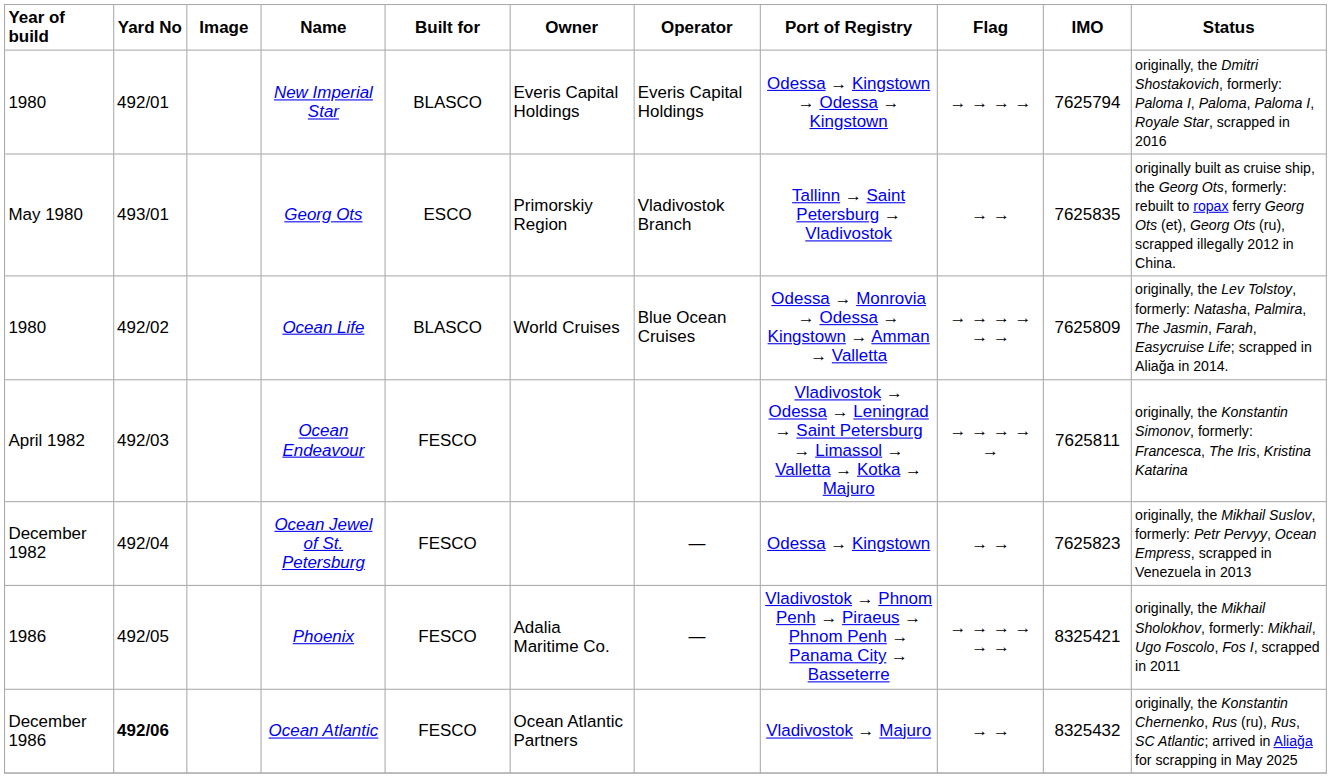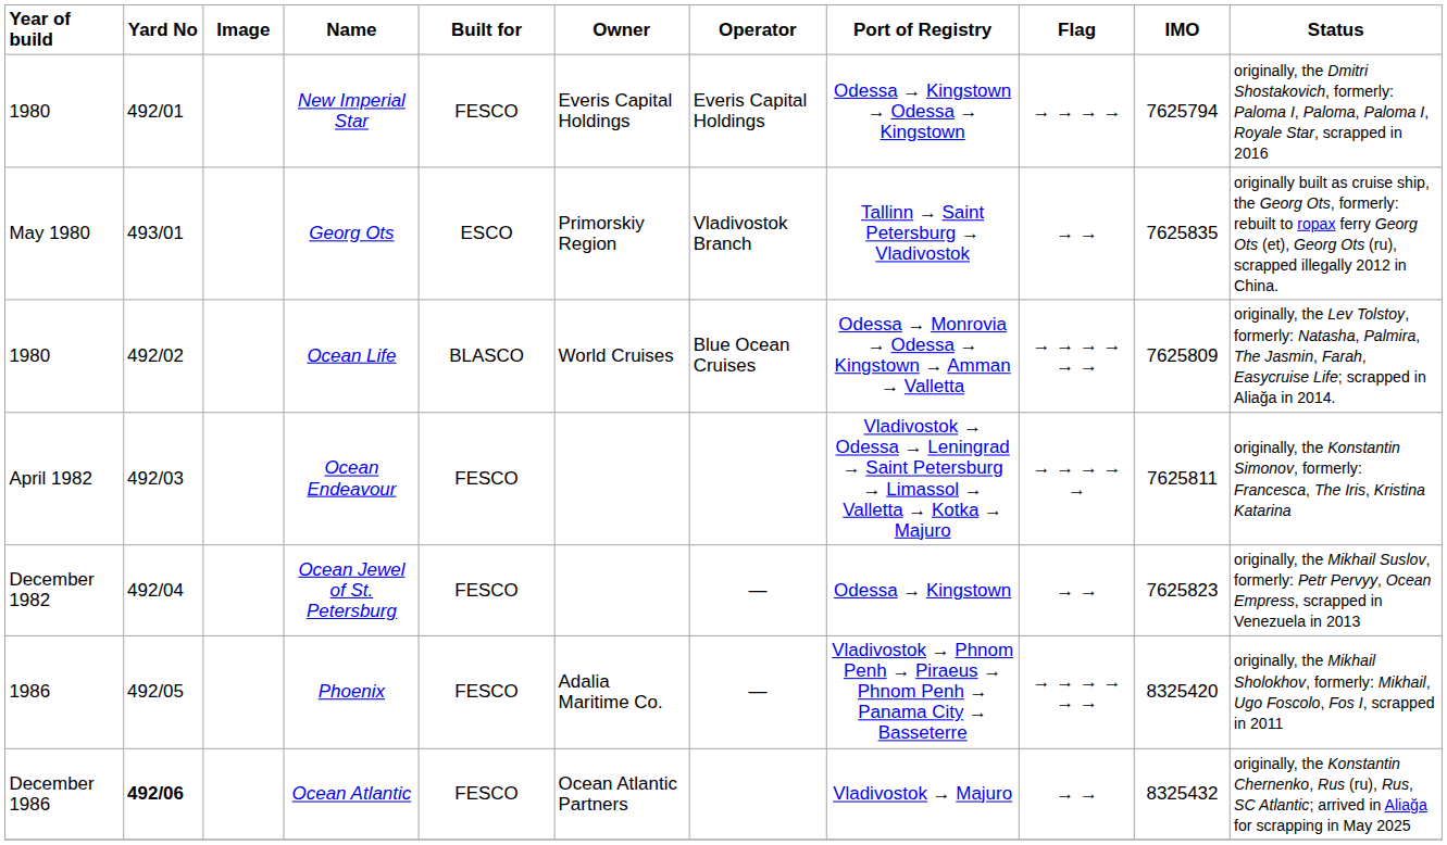New Imperial Star | Built for: BLASCO -> FESCO
Phoenix | IMO: 8325421 -> 8325420
